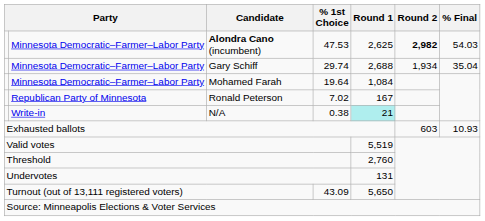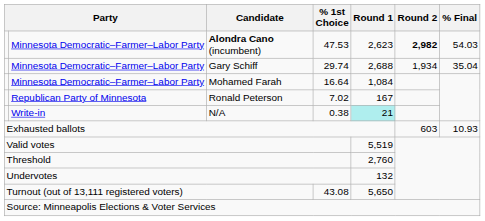Alondra Cano (incumbent) | Round 1: 2,625 -> 2,623
Mohamed Farah | % 1st Choice: 19.64 -> 16.64
Undervotes | Round 1: 131 -> 132
Turnout (out of 13,111 registered voters) | % 1st Choice: 43.09 -> 43.08
